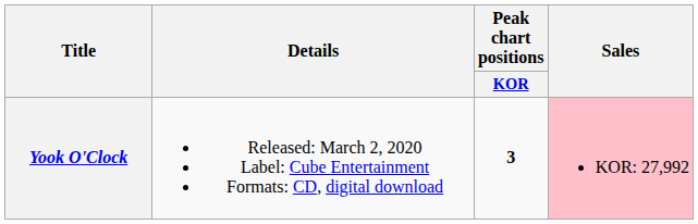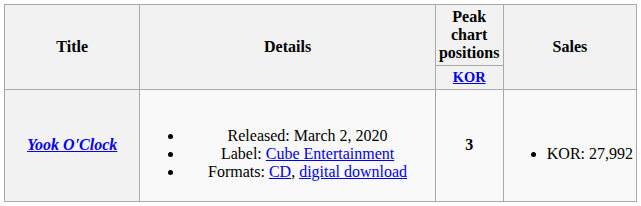Yook O'Clock | Sales: pink background -> no background
